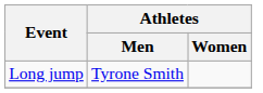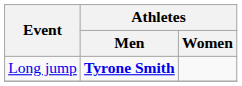Long jump | Athletes / Men: normal -> bold
